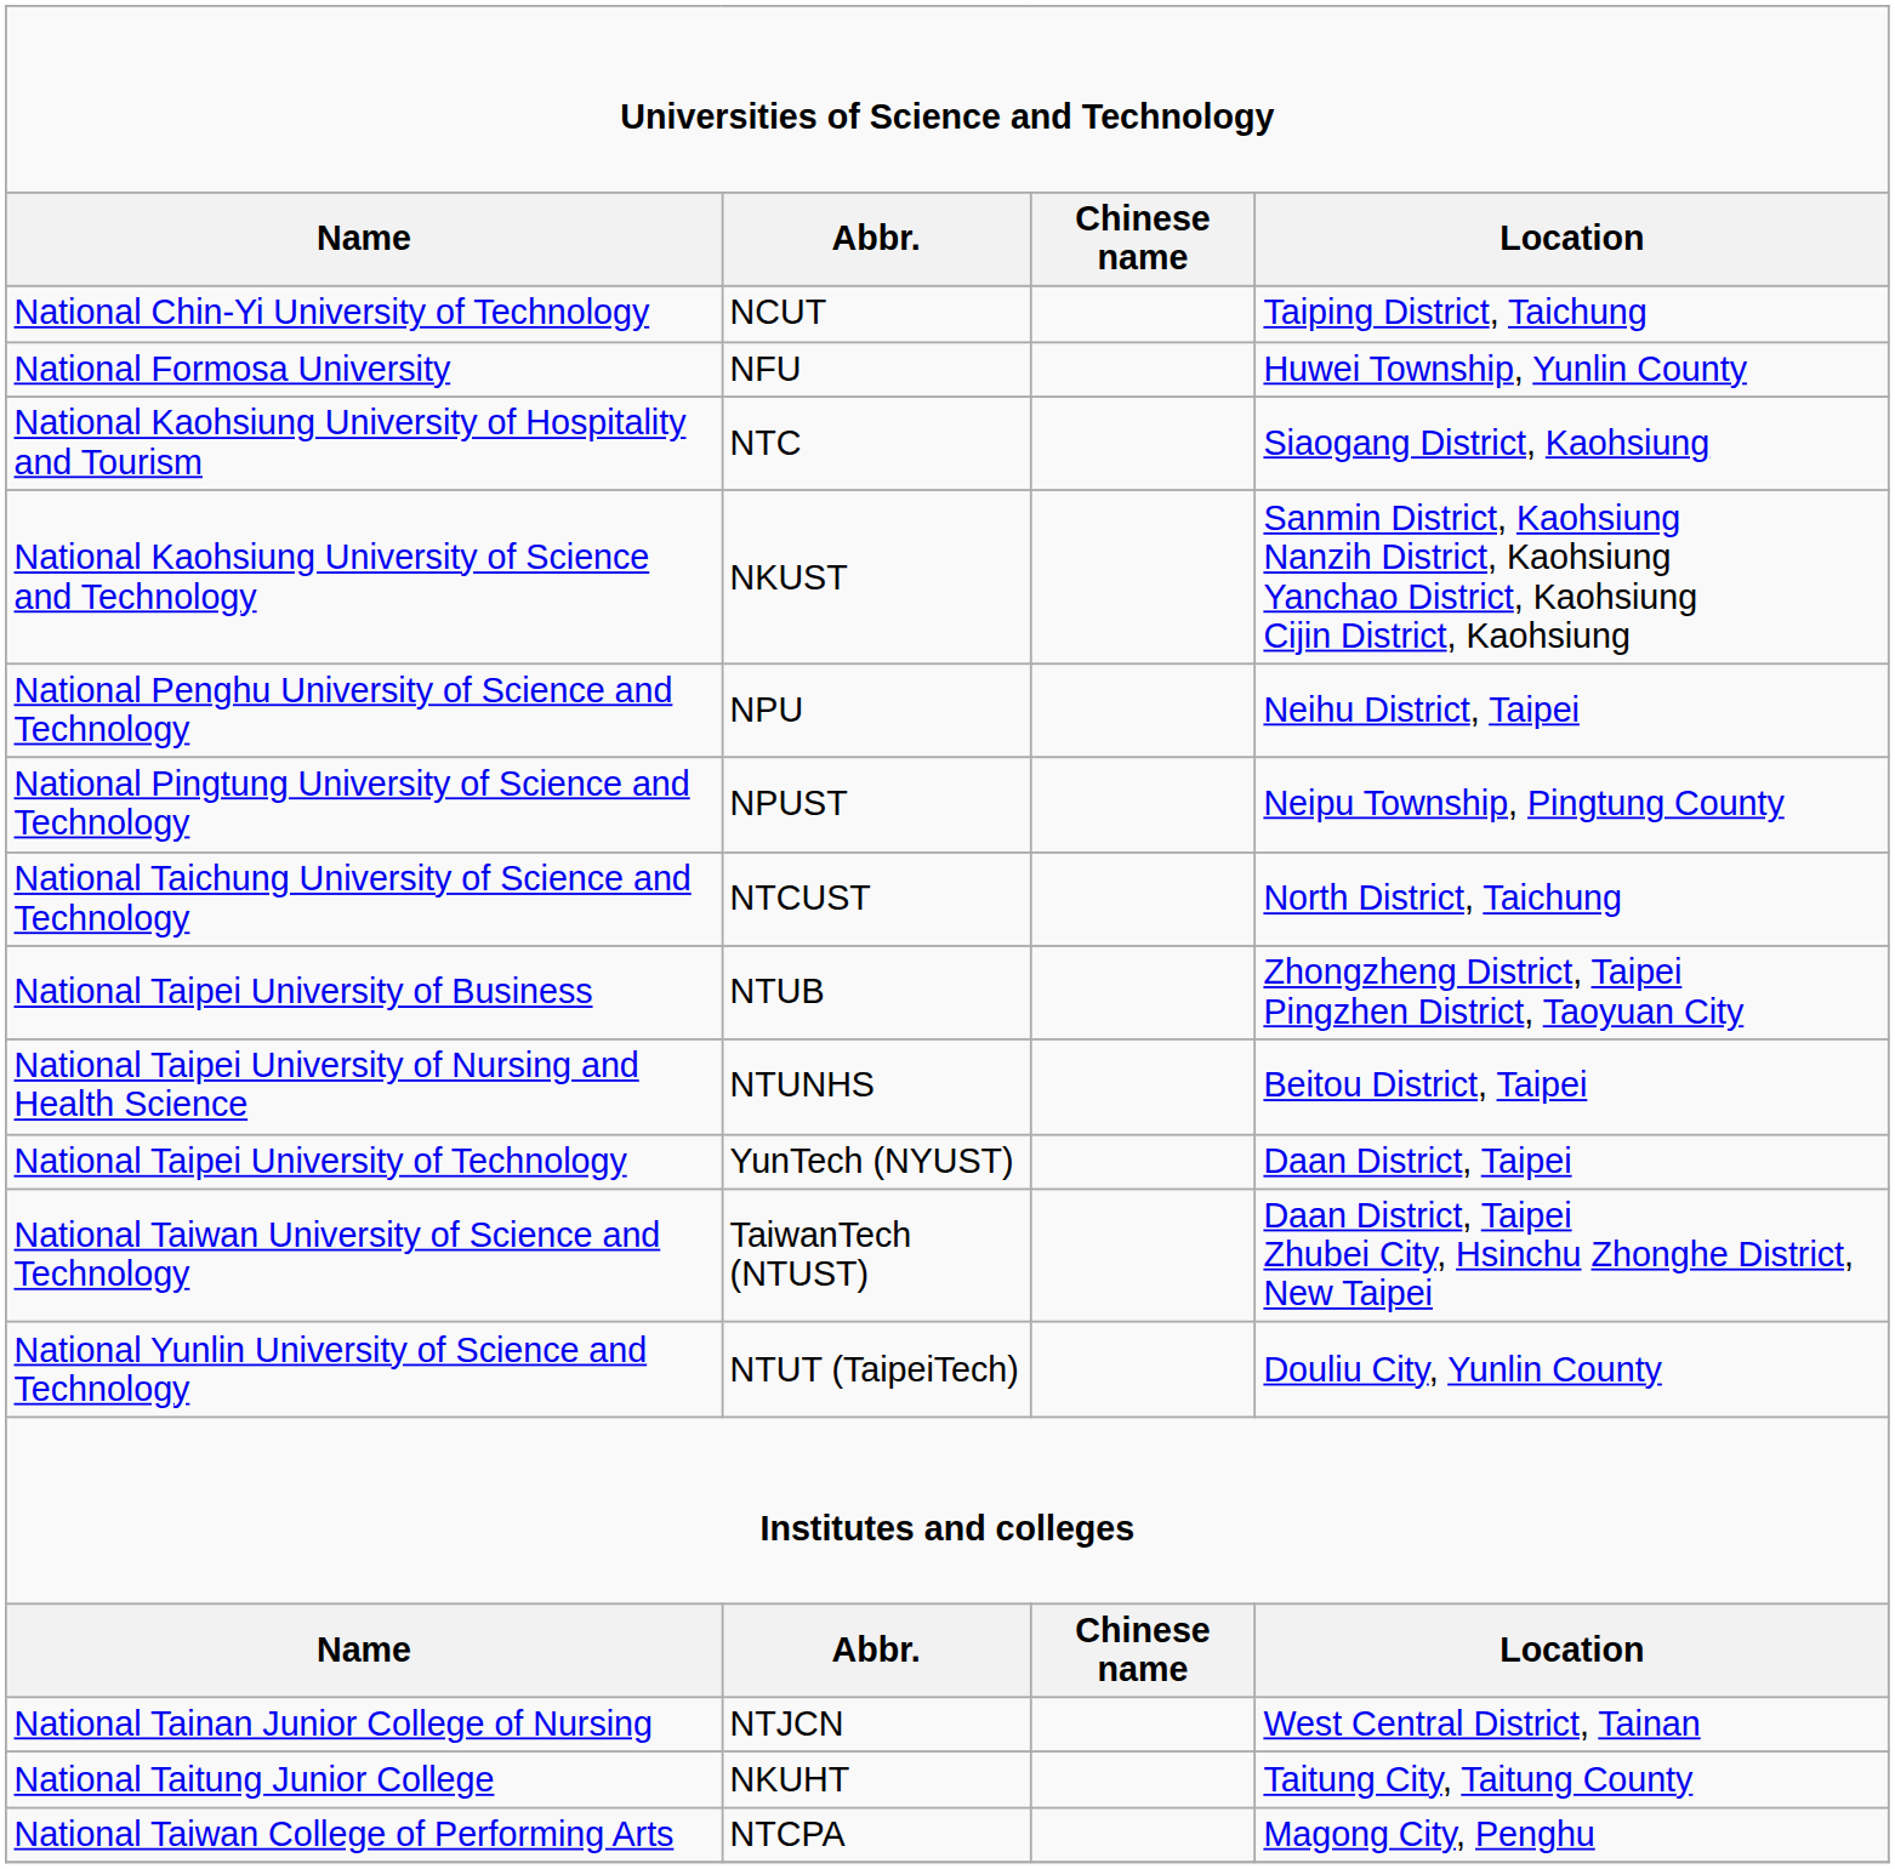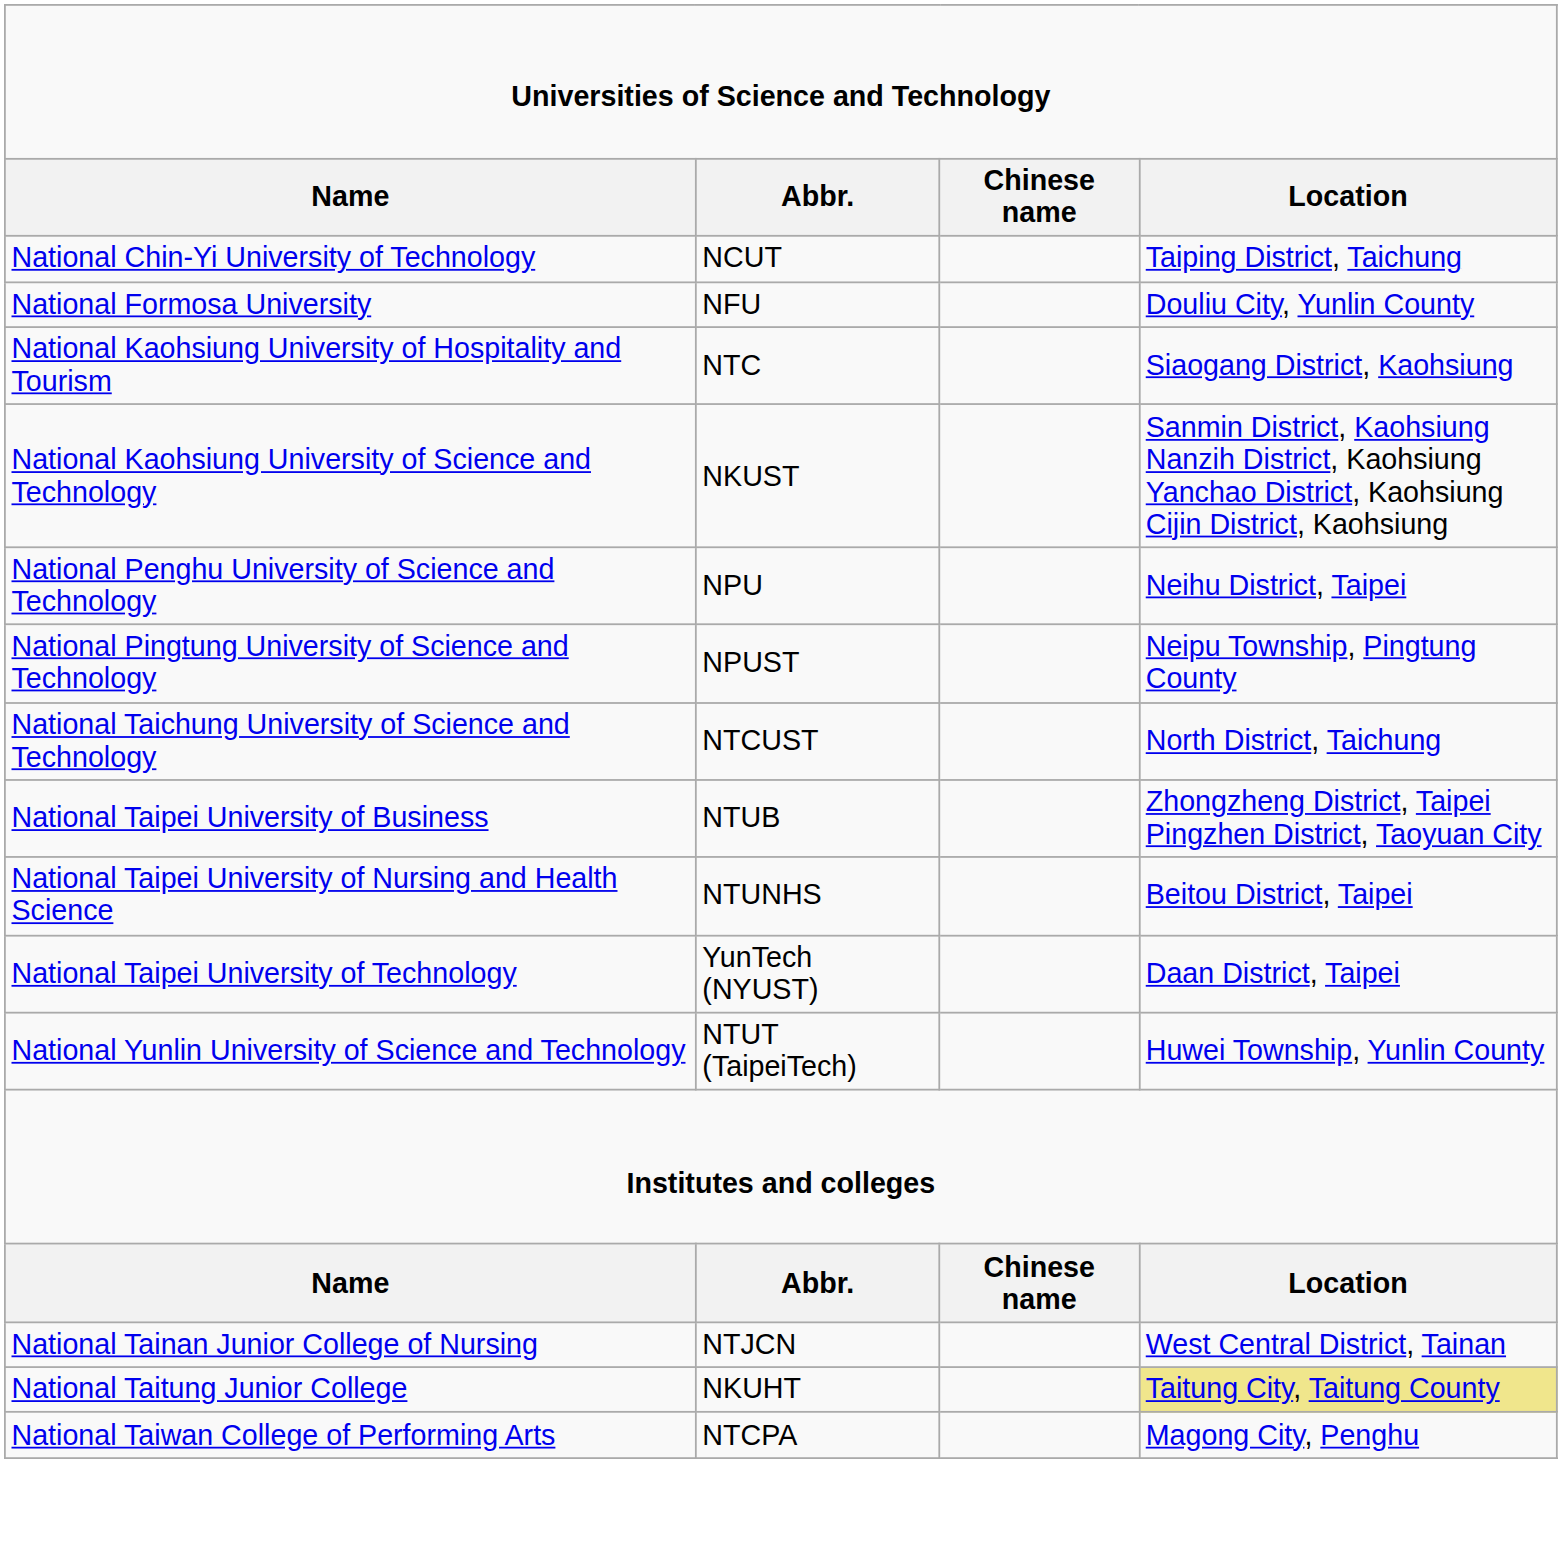National Formosa University | column 4: Huwei Township, Yunlin County -> Douliu City, Yunlin County
- row: National Taiwan University of Science and Technology | TaiwanTech (NTUST) | Daan District, Taipei Zhubei City, Hsinchu Zhonghe District, New Taipei
National Yunlin University of Science and Technology | column 4: Douliu City, Yunlin County -> Huwei Township, Yunlin County
National Taitung Junior College | column 4: no background -> khaki background
